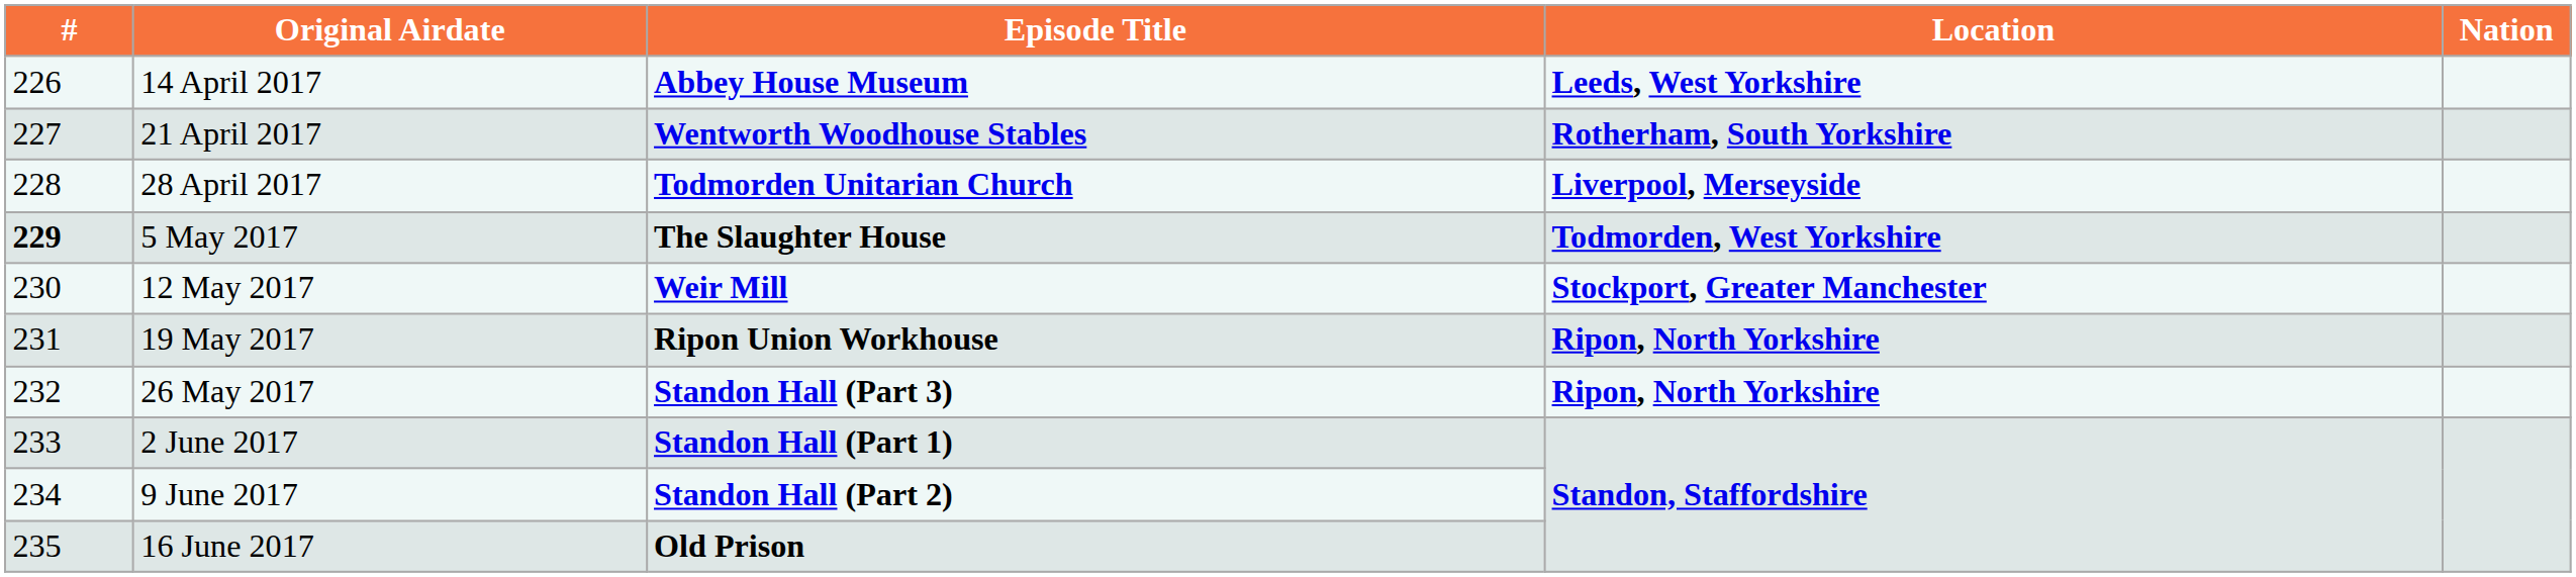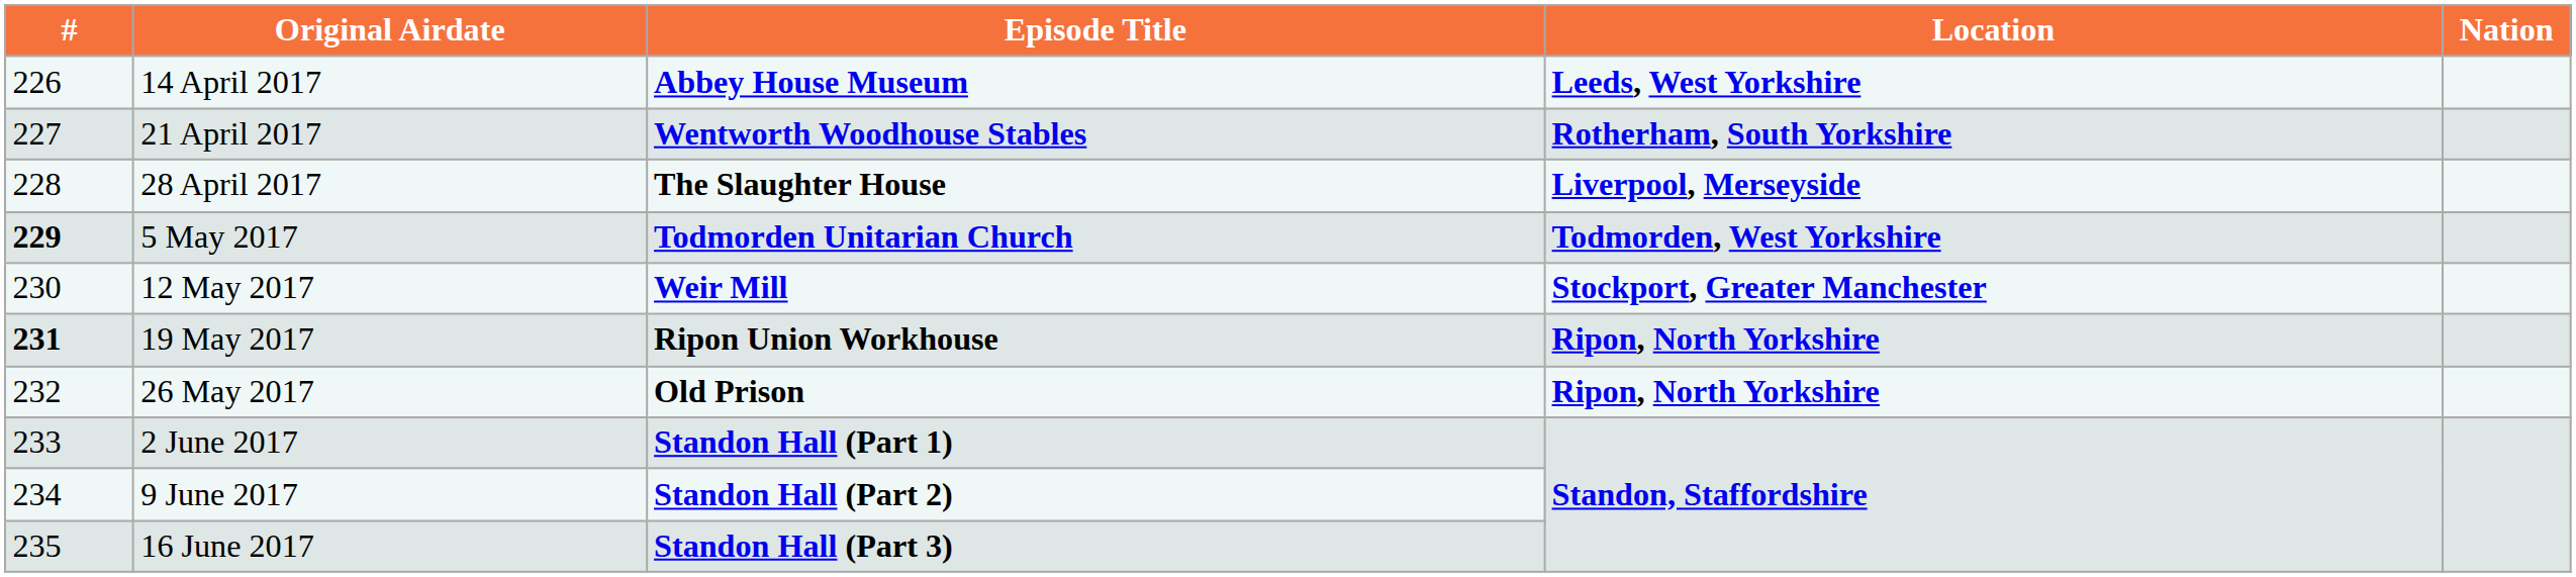28 April 2017 | Episode Title: Todmorden Unitarian Church -> The Slaughter House
5 May 2017 | Episode Title: The Slaughter House -> Todmorden Unitarian Church
19 May 2017 | #: normal -> bold
26 May 2017 | Episode Title: Standon Hall (Part 3) -> Old Prison
16 June 2017 | Episode Title: Old Prison -> Standon Hall (Part 3)
